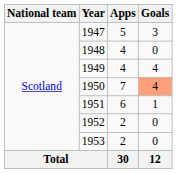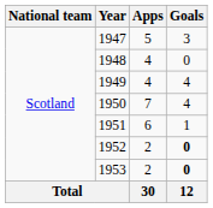1950 | Goals: lightsalmon background -> no background
1952 | Goals: normal -> bold
1953 | Goals: normal -> bold
